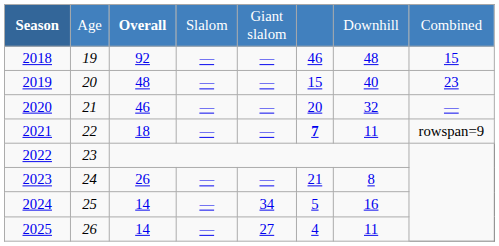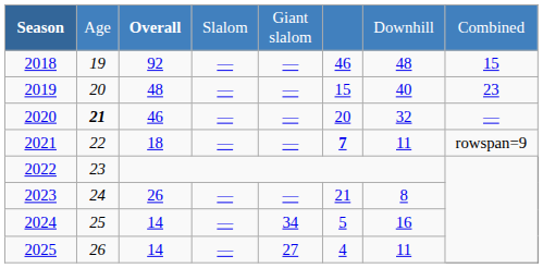2020 | column 2: normal -> bold
